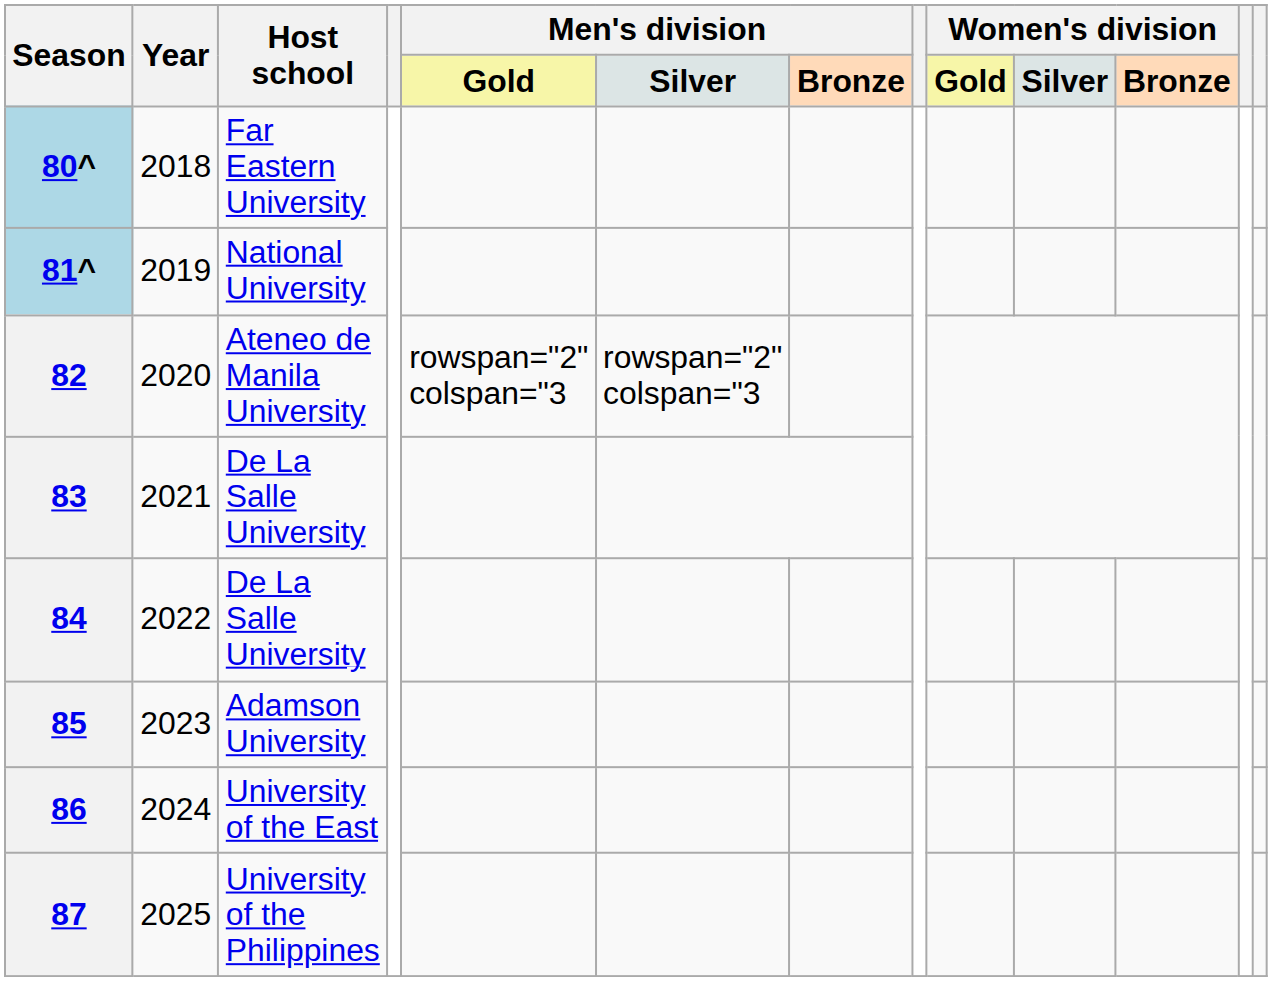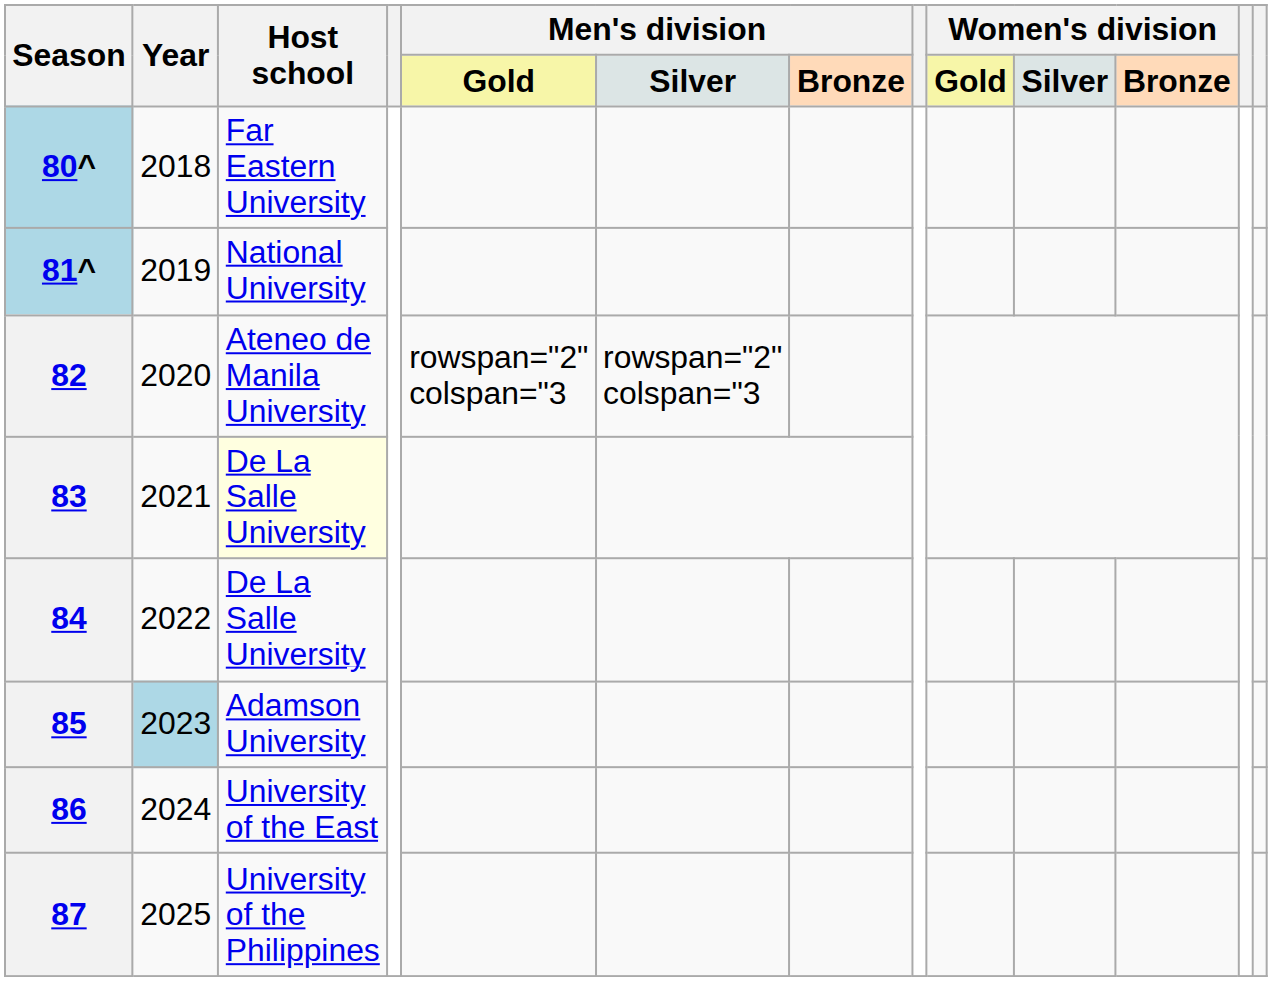83 | Host school: no background -> lightyellow background
85 | Year: no background -> lightblue background
